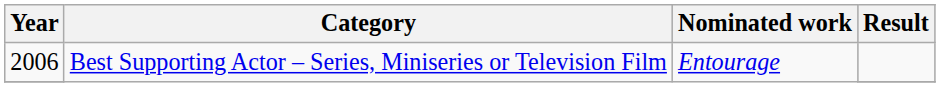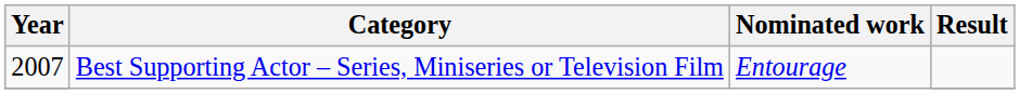row 2 | Year: 2006 -> 2007
